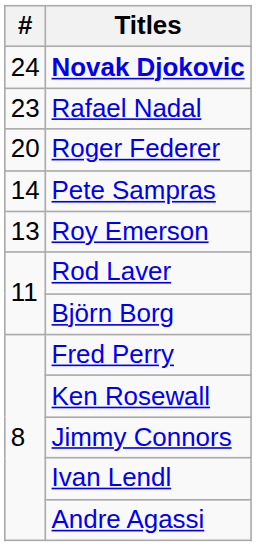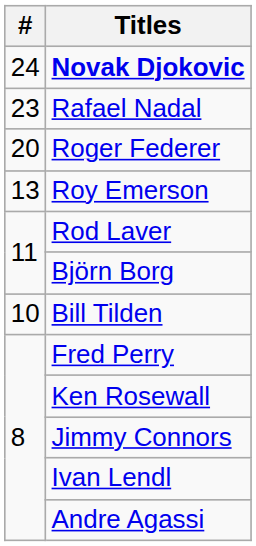- row: 14 | Pete Sampras
+ row: 10 | Bill Tilden
